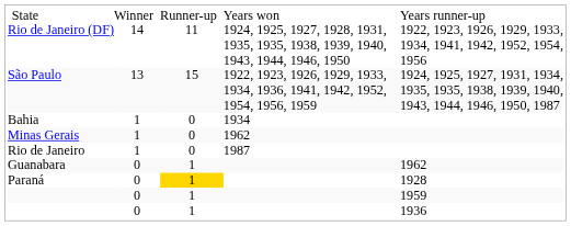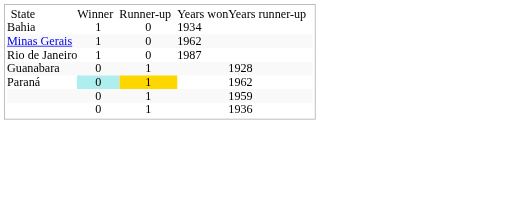- row: Rio de Janeiro (DF) | 14 | 11 | 1924, 1925, 1927, 1928, 1931, 1935, 1935, 1938, 1939, 1940, 1943, 1944, 1946, 1950 | 1922, 1923, 1926, 1929, 1933, 1934, 1941, 1942, 1952, 1954, 1956
- row: São Paulo | 13 | 15 | 1922, 1923, 1926, 1929, 1933, 1934, 1936, 1941, 1942, 1952, 1954, 1956, 1959 | 1924, 1925, 1927, 1931, 1934, 1935, 1935, 1938, 1939, 1940, 1943, 1944, 1946, 1950, 1987
Guanabara | column 5: 1962 -> 1928
Paraná | column 2: no background -> paleturquoise background
Paraná | column 5: 1928 -> 1962
